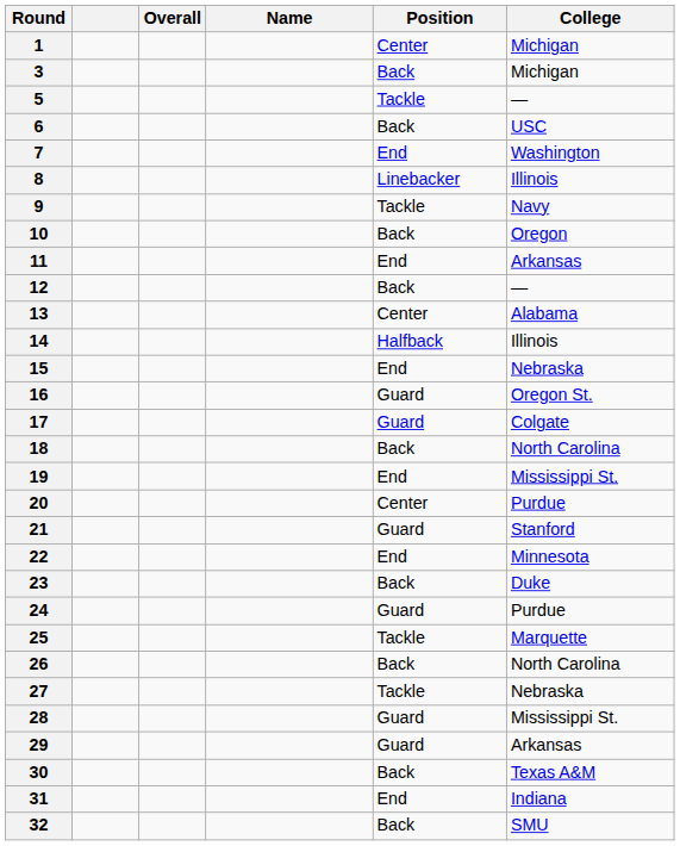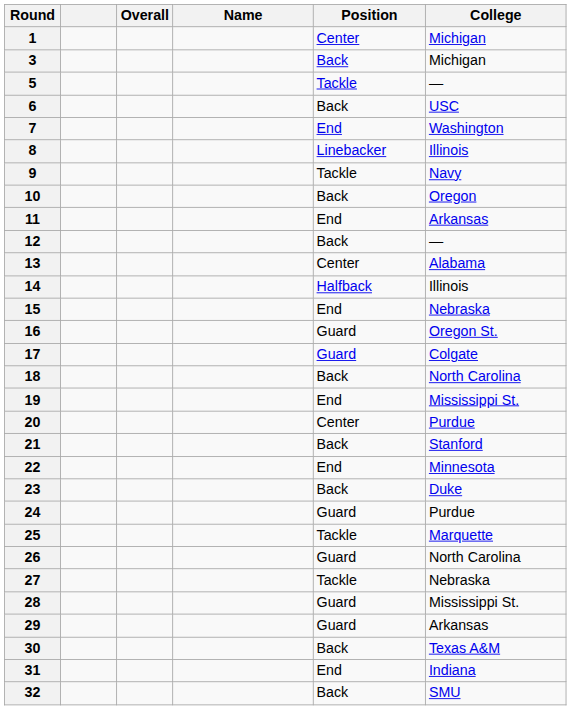21 | Position: Guard -> Back
26 | Position: Back -> Guard
